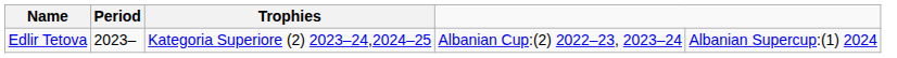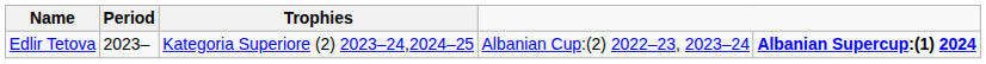Edlir Tetova | column 5: normal -> bold
